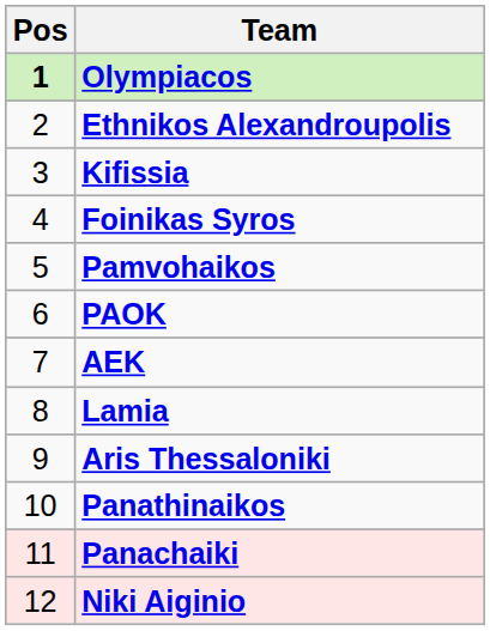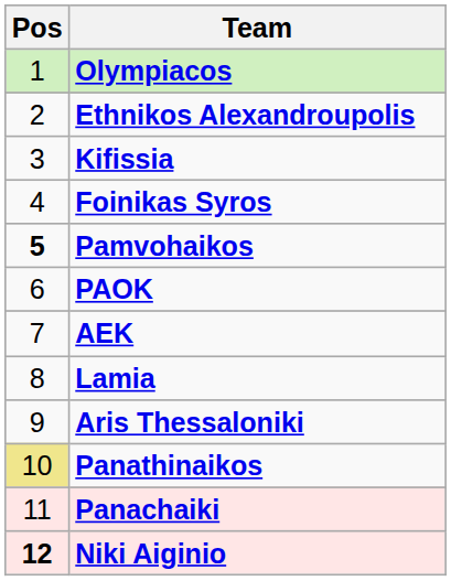Olympiacos | Pos: bold -> normal
Pamvohaikos | Pos: normal -> bold
Panathinaikos | Pos: no background -> khaki background
Niki Aiginio | Pos: normal -> bold
